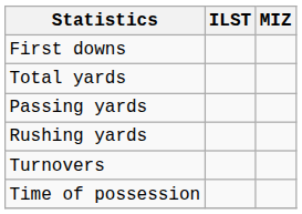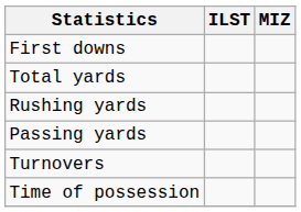rows swapped: Rushing yards <-> Passing yards
